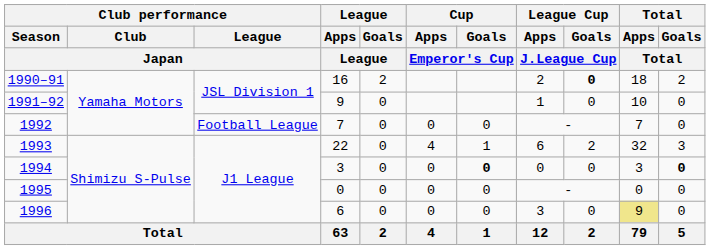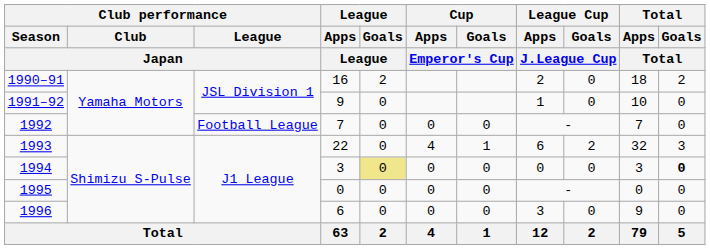1990–91 | League Cup / Goals / J.League Cup: bold -> normal
1994 | League / Goals / League: no background -> khaki background
1994 | Cup / Goals / Emperor's Cup: bold -> normal
1996 | Total / Apps / Total: khaki background -> no background
